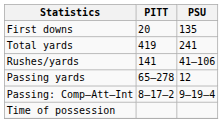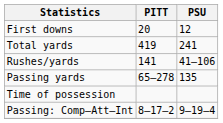First downs | PSU: 135 -> 12
Passing yards | PSU: 12 -> 135
rows swapped: Passing: Comp–Att–Int <-> Time of possession
